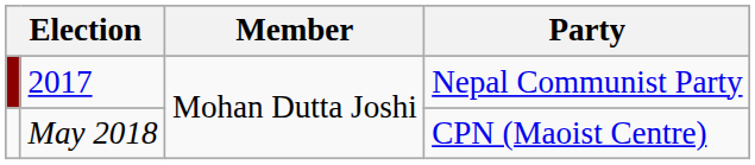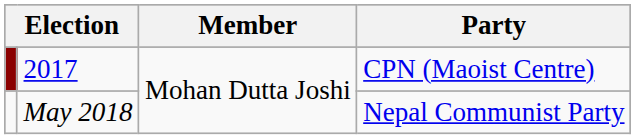2017 | Party: Nepal Communist Party -> CPN (Maoist Centre)
May 2018 | Party: CPN (Maoist Centre) -> Nepal Communist Party
